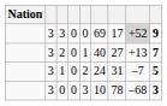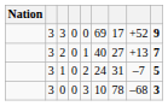row 2 | column 8: lightgrey background -> no background
